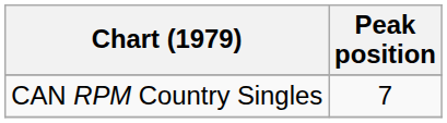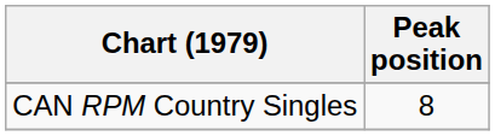CAN RPM Country Singles | Peak position: 7 -> 8
